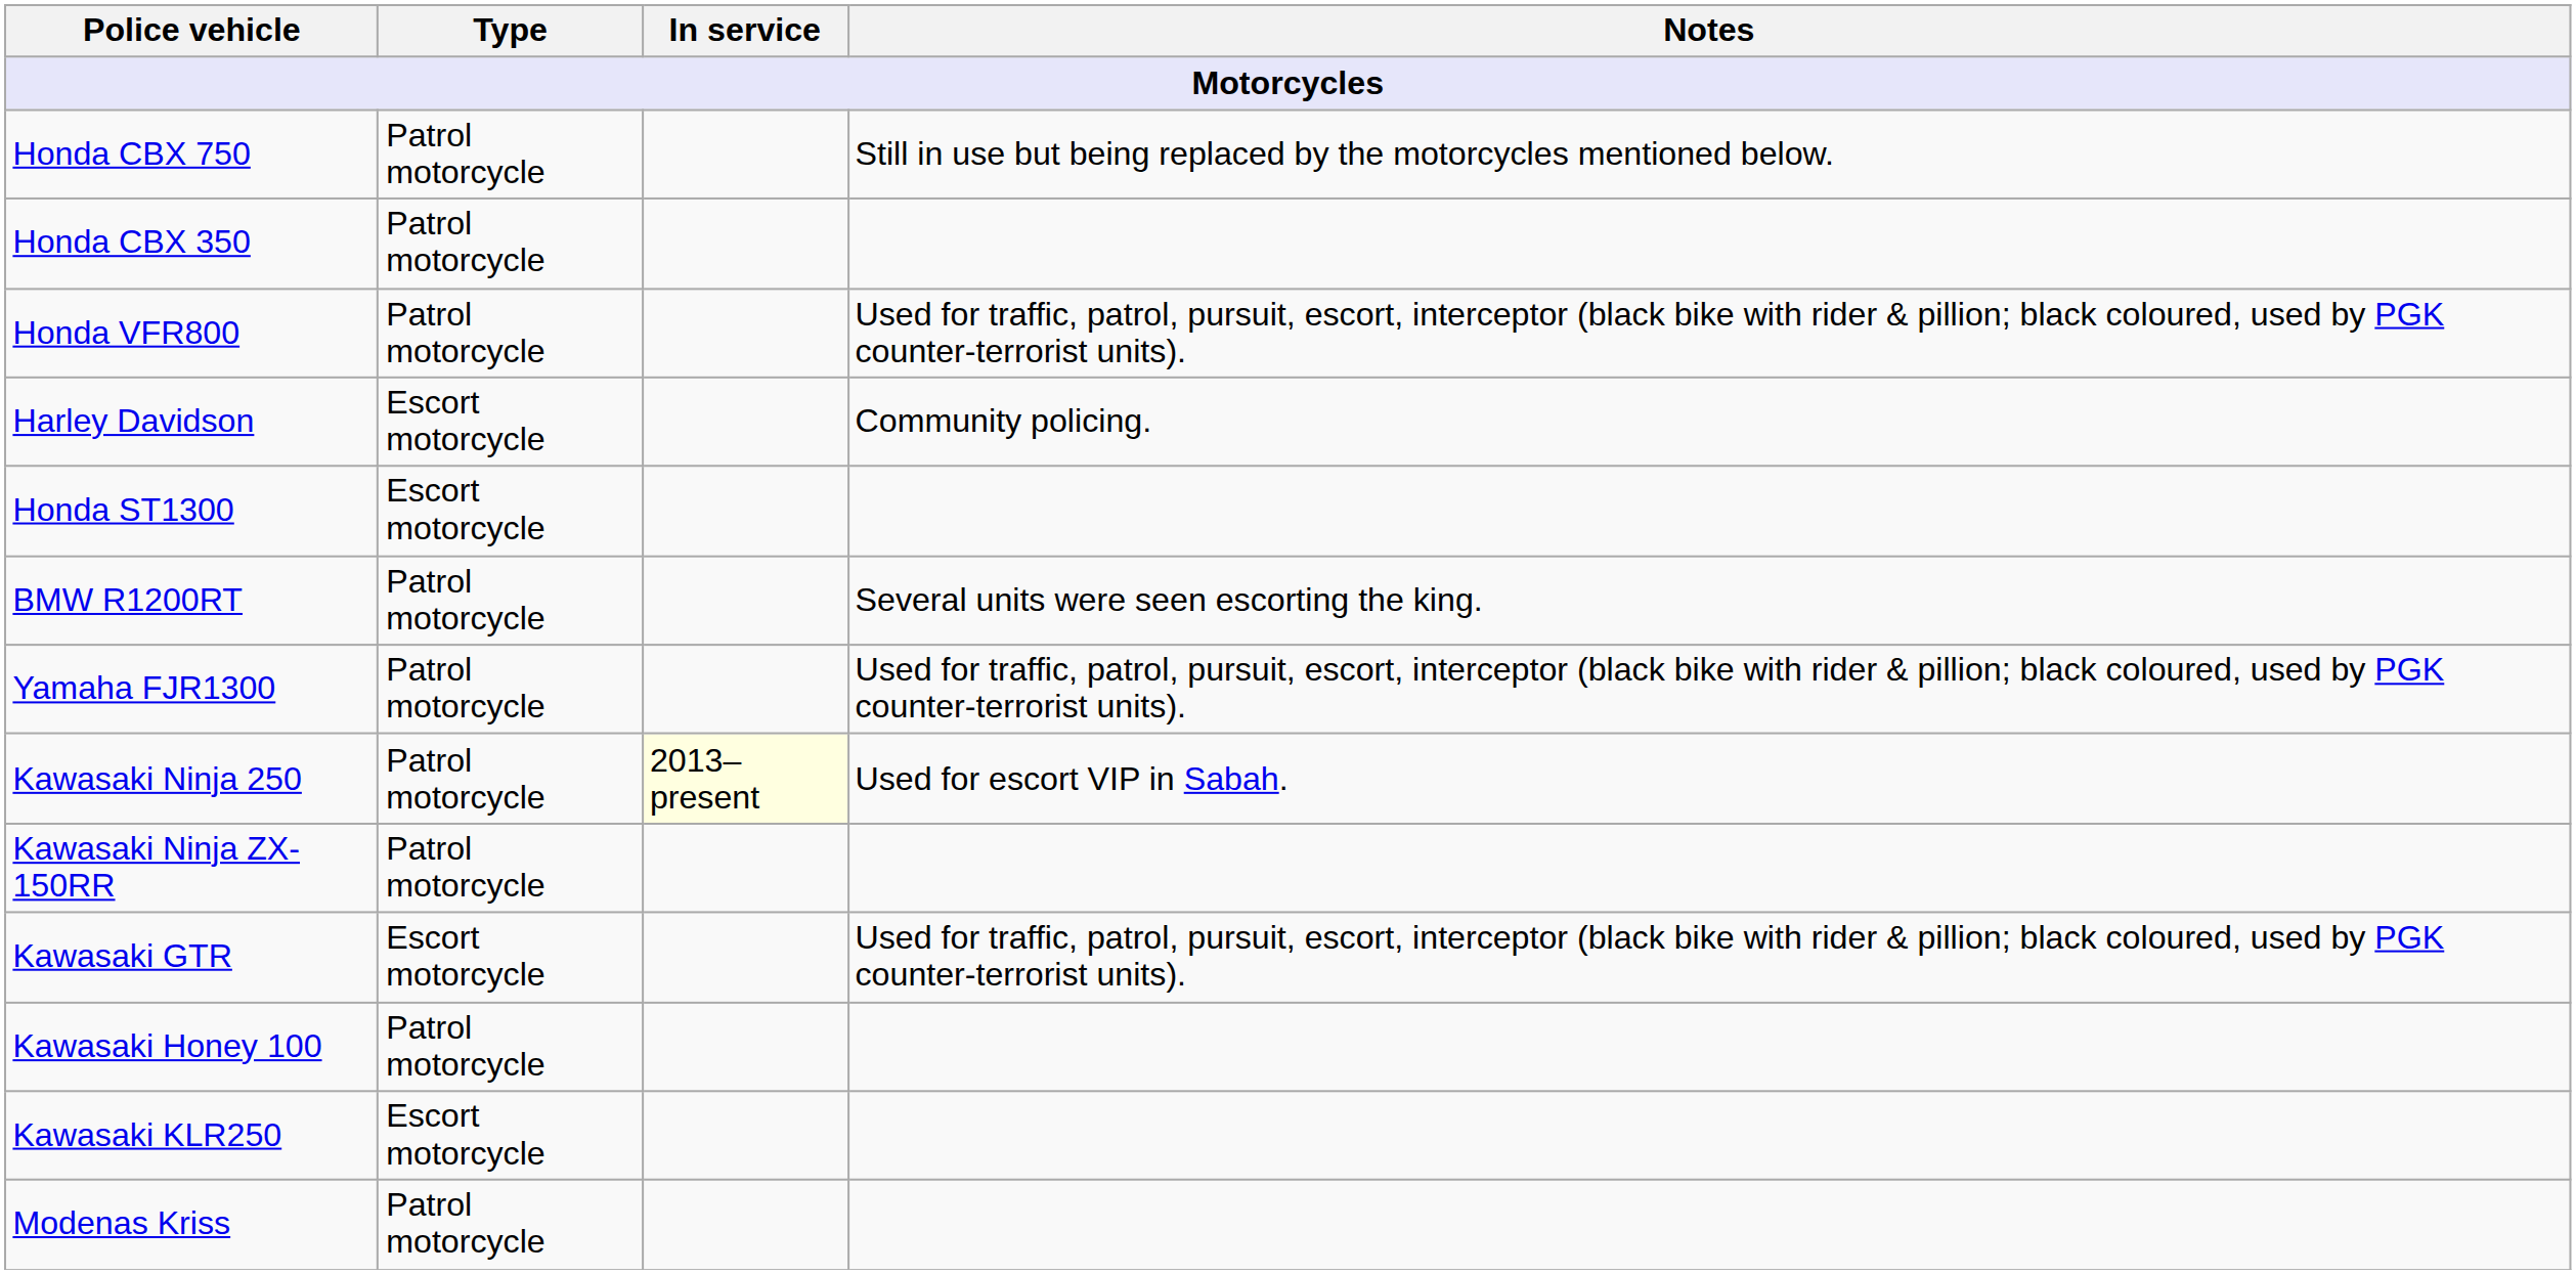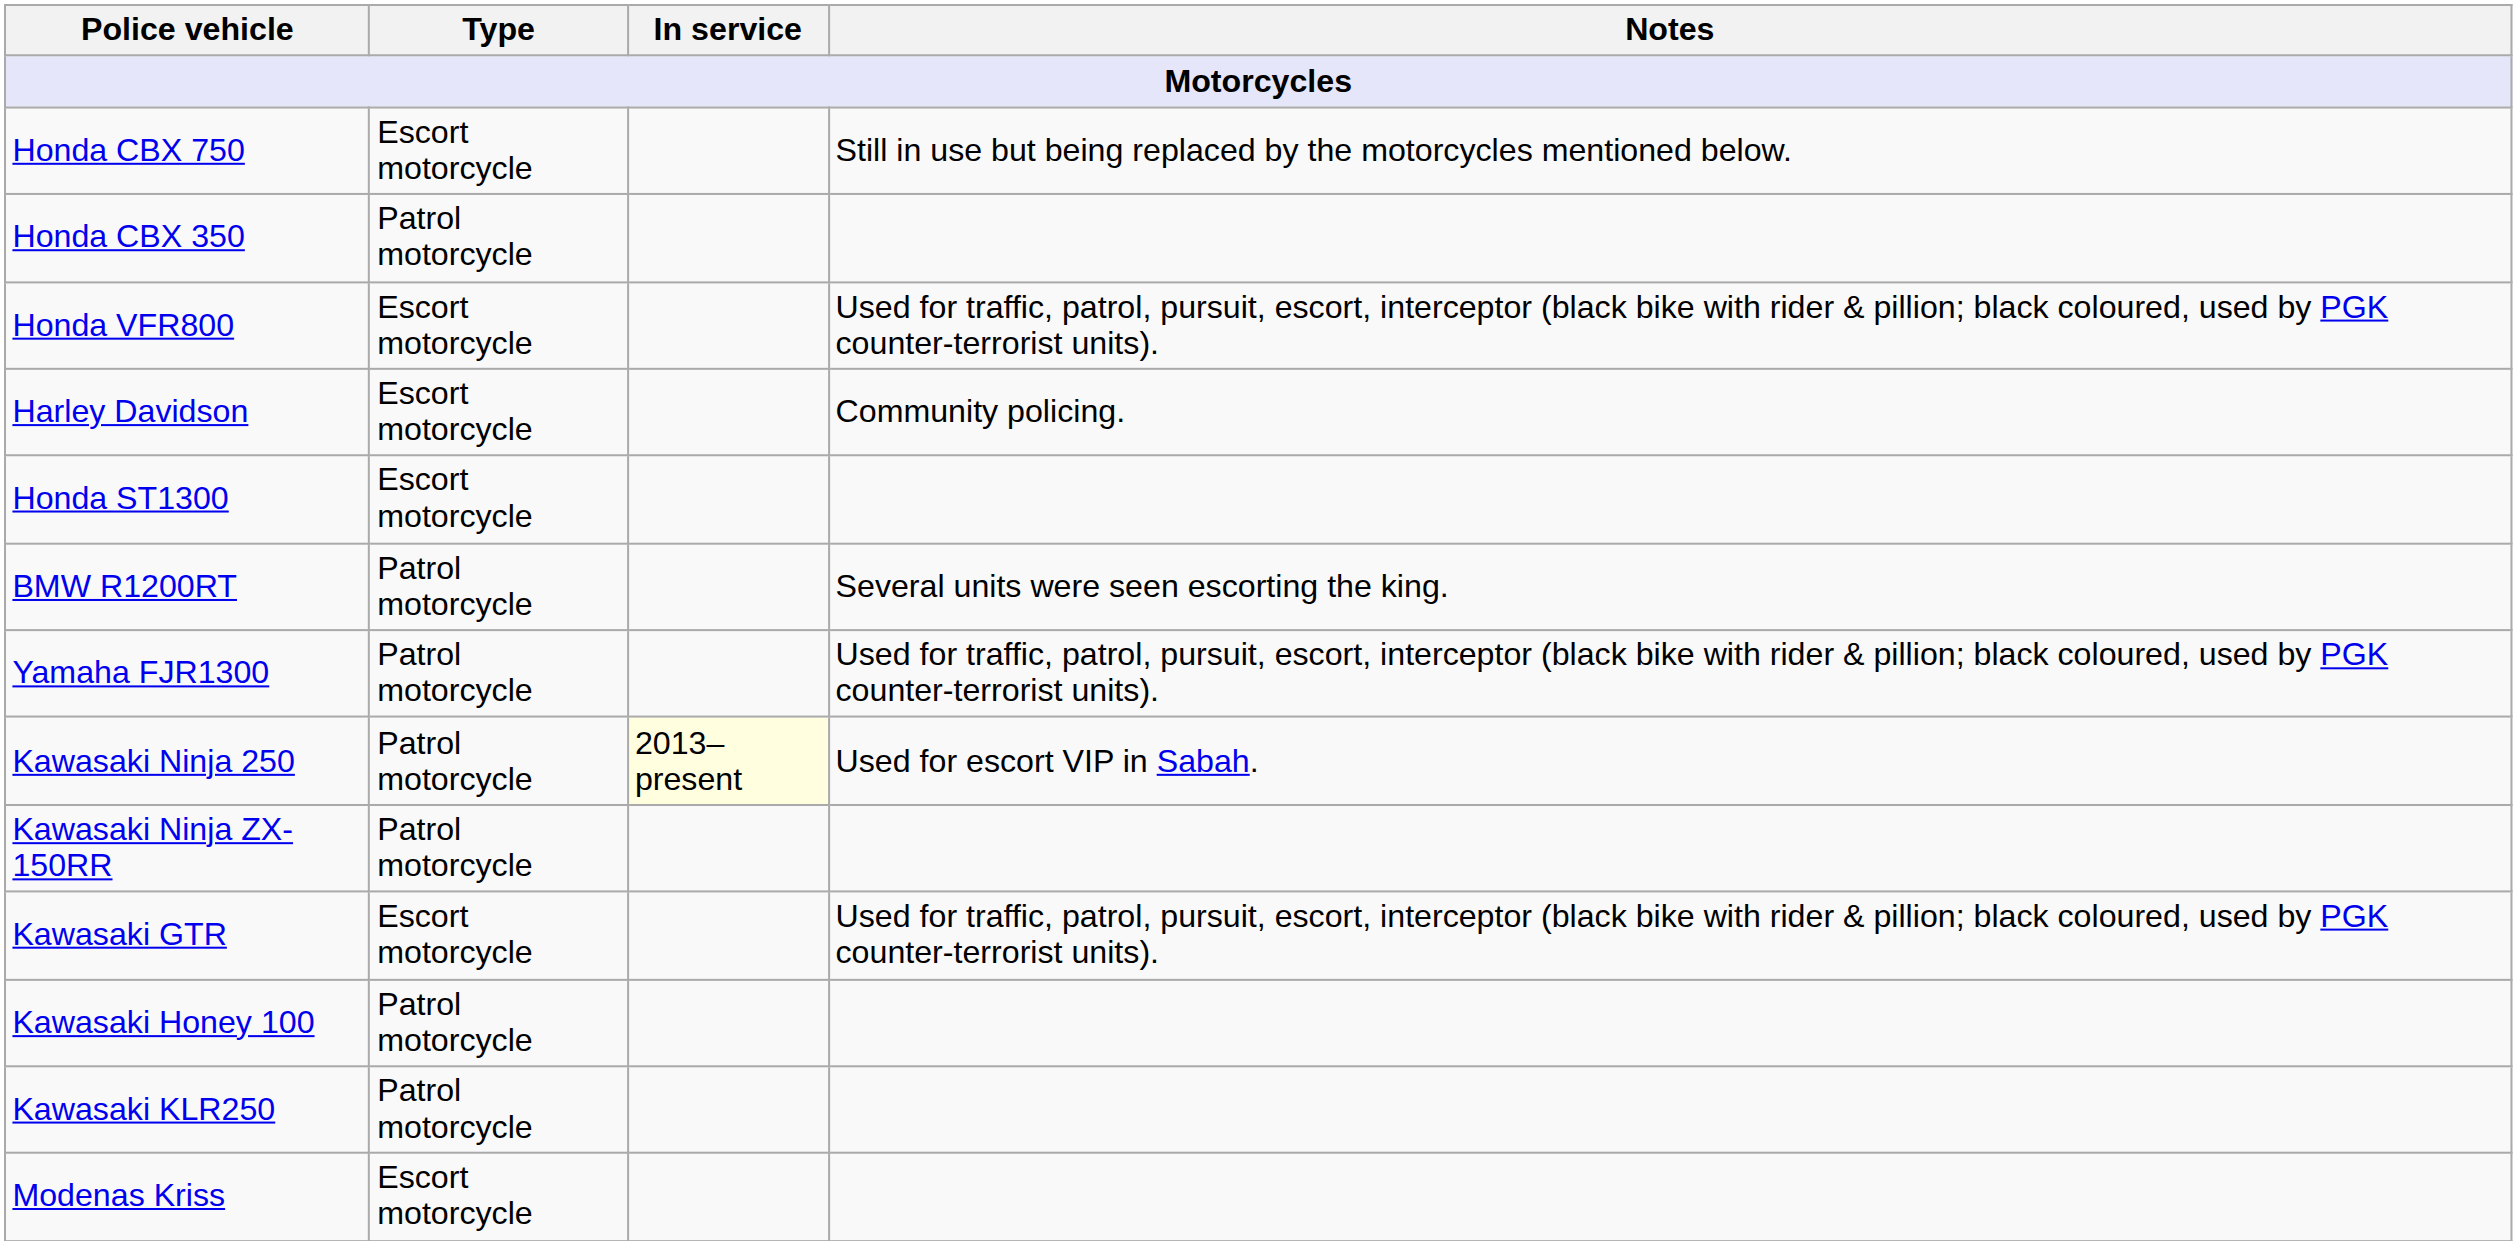Honda CBX 750 | Type: Patrol motorcycle -> Escort motorcycle
Honda VFR800 | Type: Patrol motorcycle -> Escort motorcycle
Kawasaki KLR250 | Type: Escort motorcycle -> Patrol motorcycle
Modenas Kriss | Type: Patrol motorcycle -> Escort motorcycle
